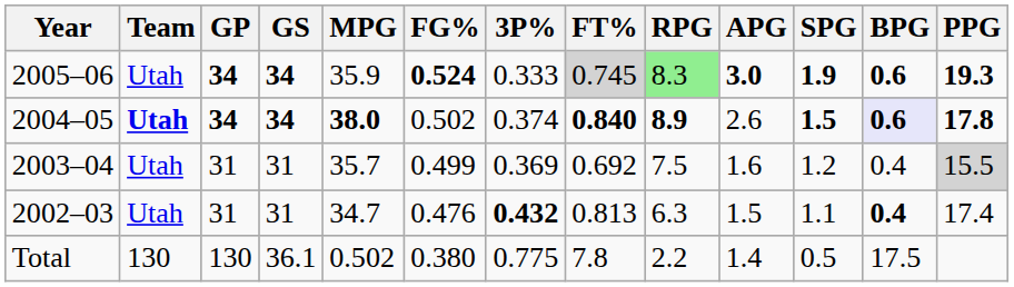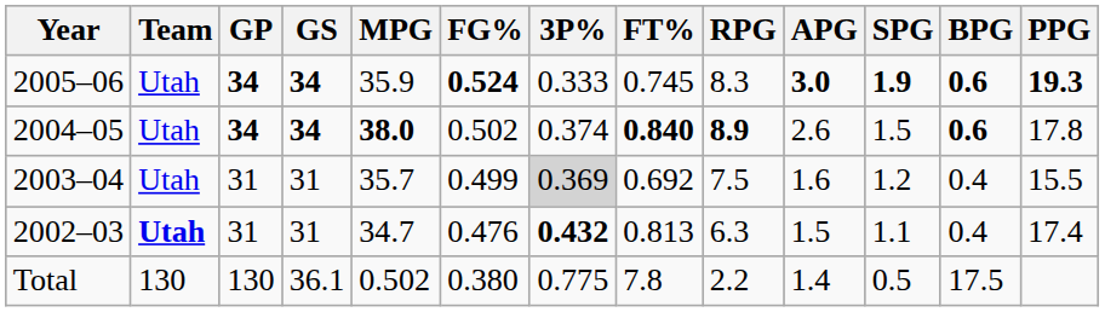2005–06 | FT%: lightgrey background -> no background
2005–06 | RPG: lightgreen background -> no background
2004–05 | Team: bold -> normal
2004–05 | SPG: bold -> normal
2004–05 | BPG: lavender background -> no background
2004–05 | PPG: bold -> normal
2003–04 | 3P%: no background -> lightgrey background
2003–04 | PPG: lightgrey background -> no background
2002–03 | Team: normal -> bold
2002–03 | BPG: bold -> normal
